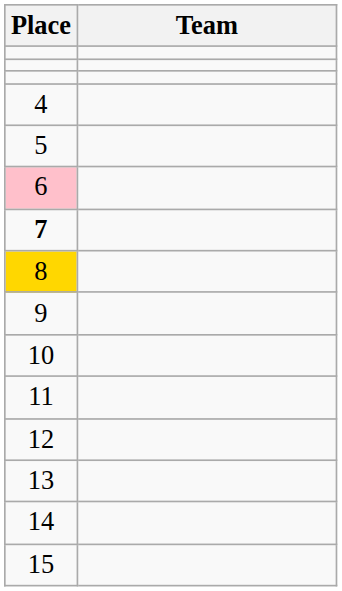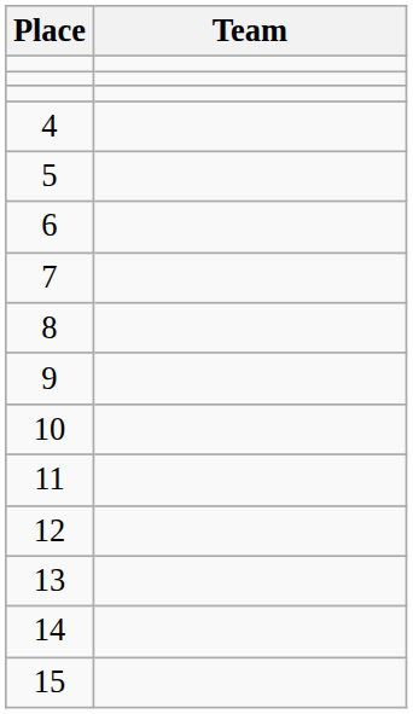row 7 | Place: pink background -> no background
row 8 | Place: bold -> normal
row 9 | Place: gold background -> no background
